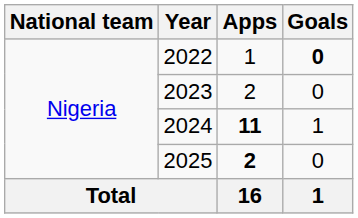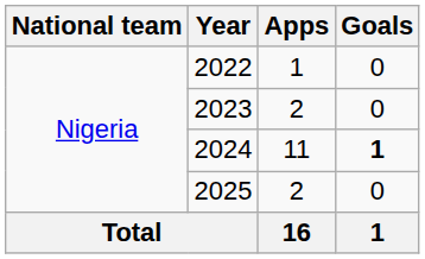2022 | Goals: bold -> normal
2024 | Apps: bold -> normal
2024 | Goals: normal -> bold
2025 | Apps: bold -> normal
